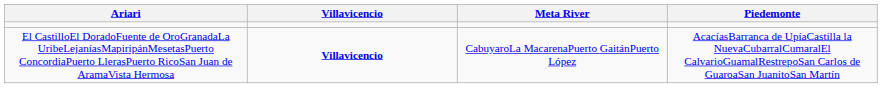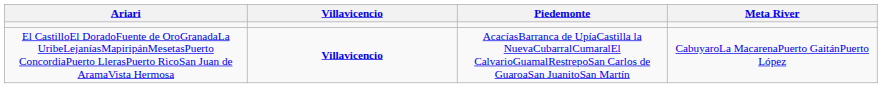columns swapped: Piedemonte <-> Meta River
